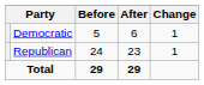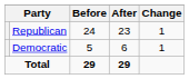rows swapped: Republican <-> Democratic
